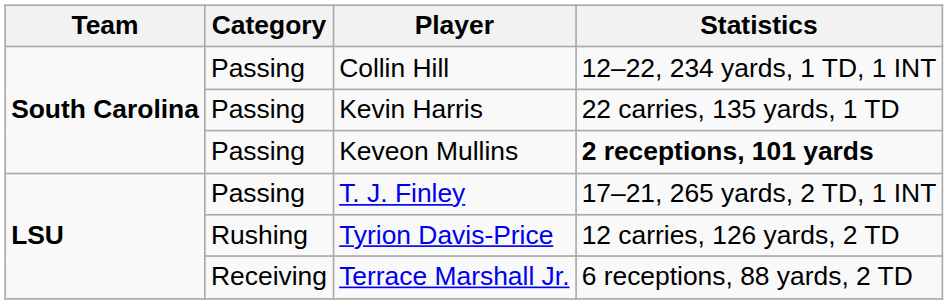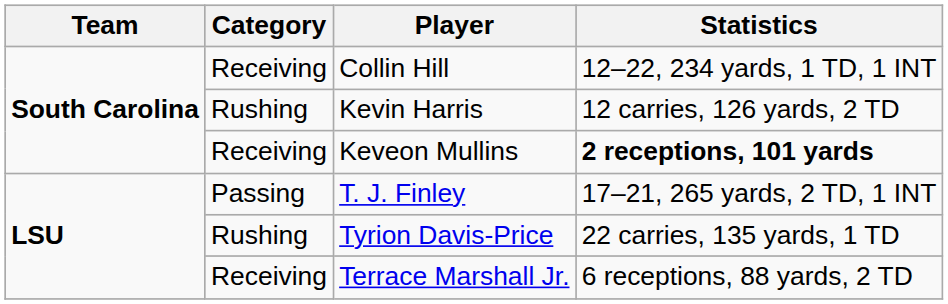Collin Hill | Category: Passing -> Receiving
Kevin Harris | Category: Passing -> Rushing
Kevin Harris | Statistics: 22 carries, 135 yards, 1 TD -> 12 carries, 126 yards, 2 TD
Keveon Mullins | Category: Passing -> Receiving
Tyrion Davis-Price | Statistics: 12 carries, 126 yards, 2 TD -> 22 carries, 135 yards, 1 TD
